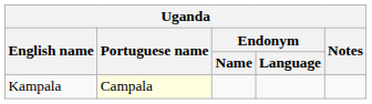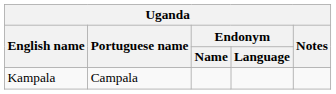Kampala | Portuguese name: lightyellow background -> no background
